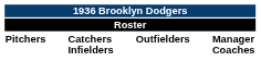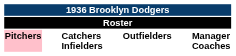Pitchers | column 1: no background -> pink background
